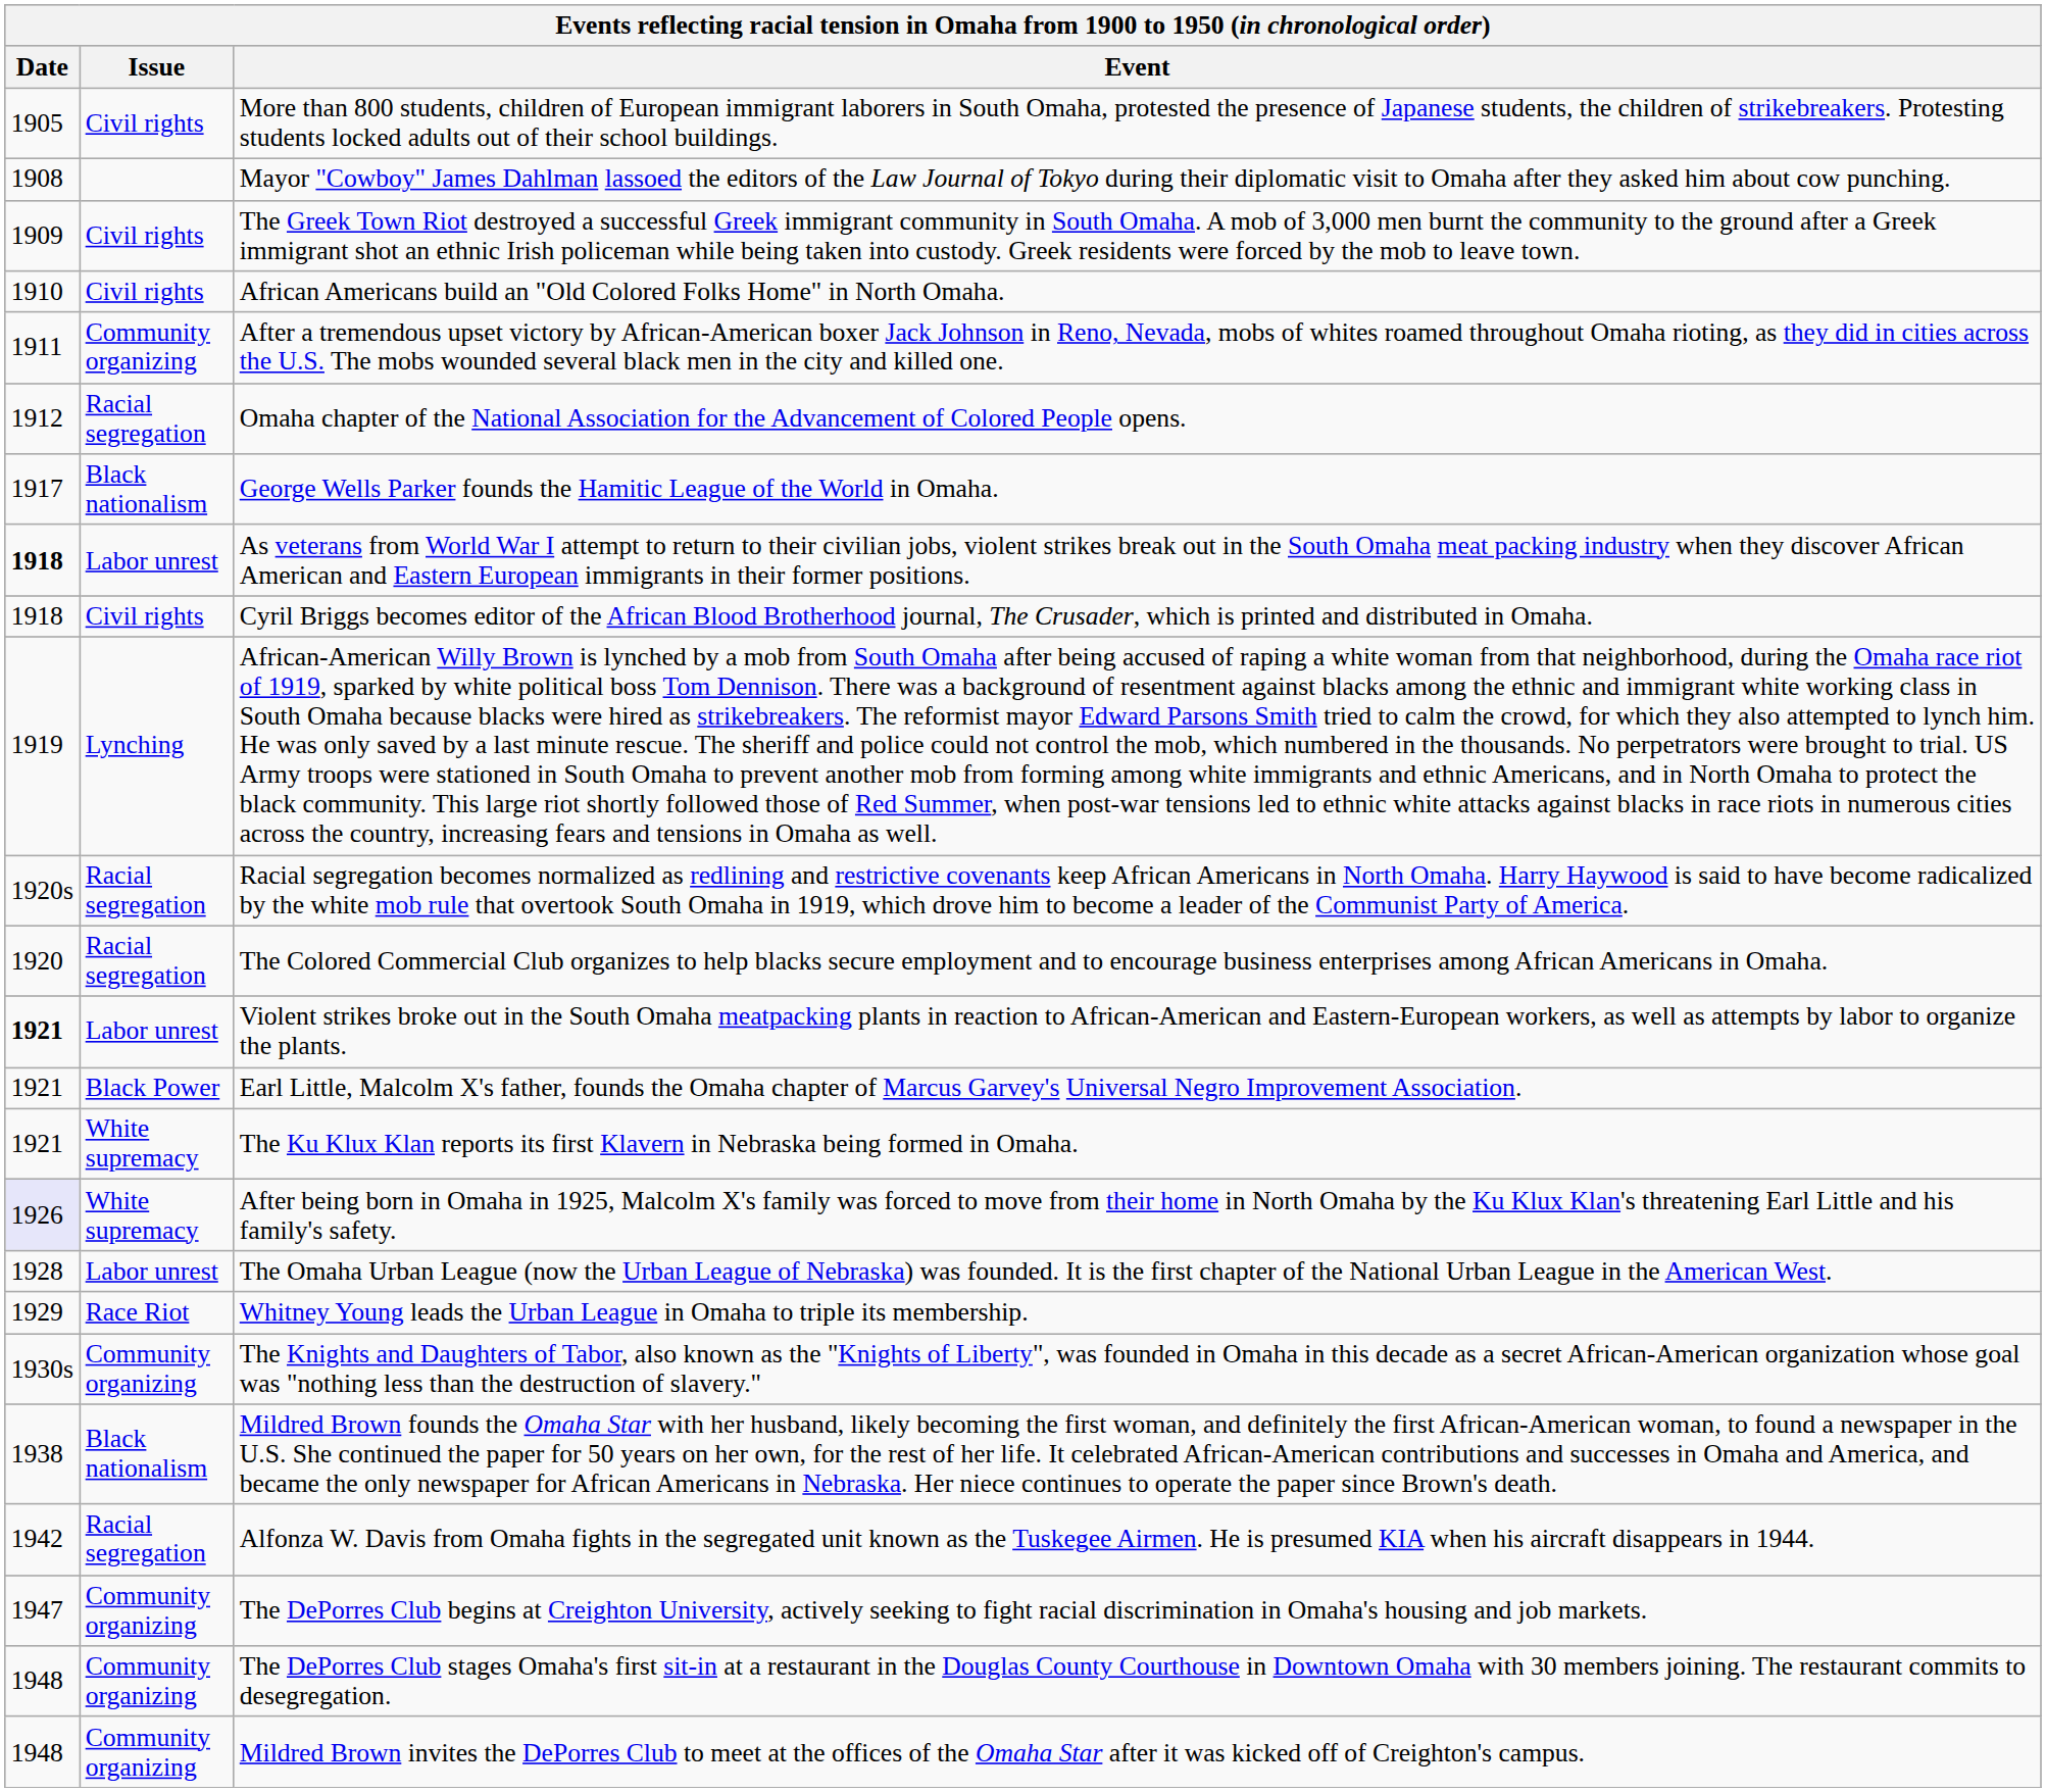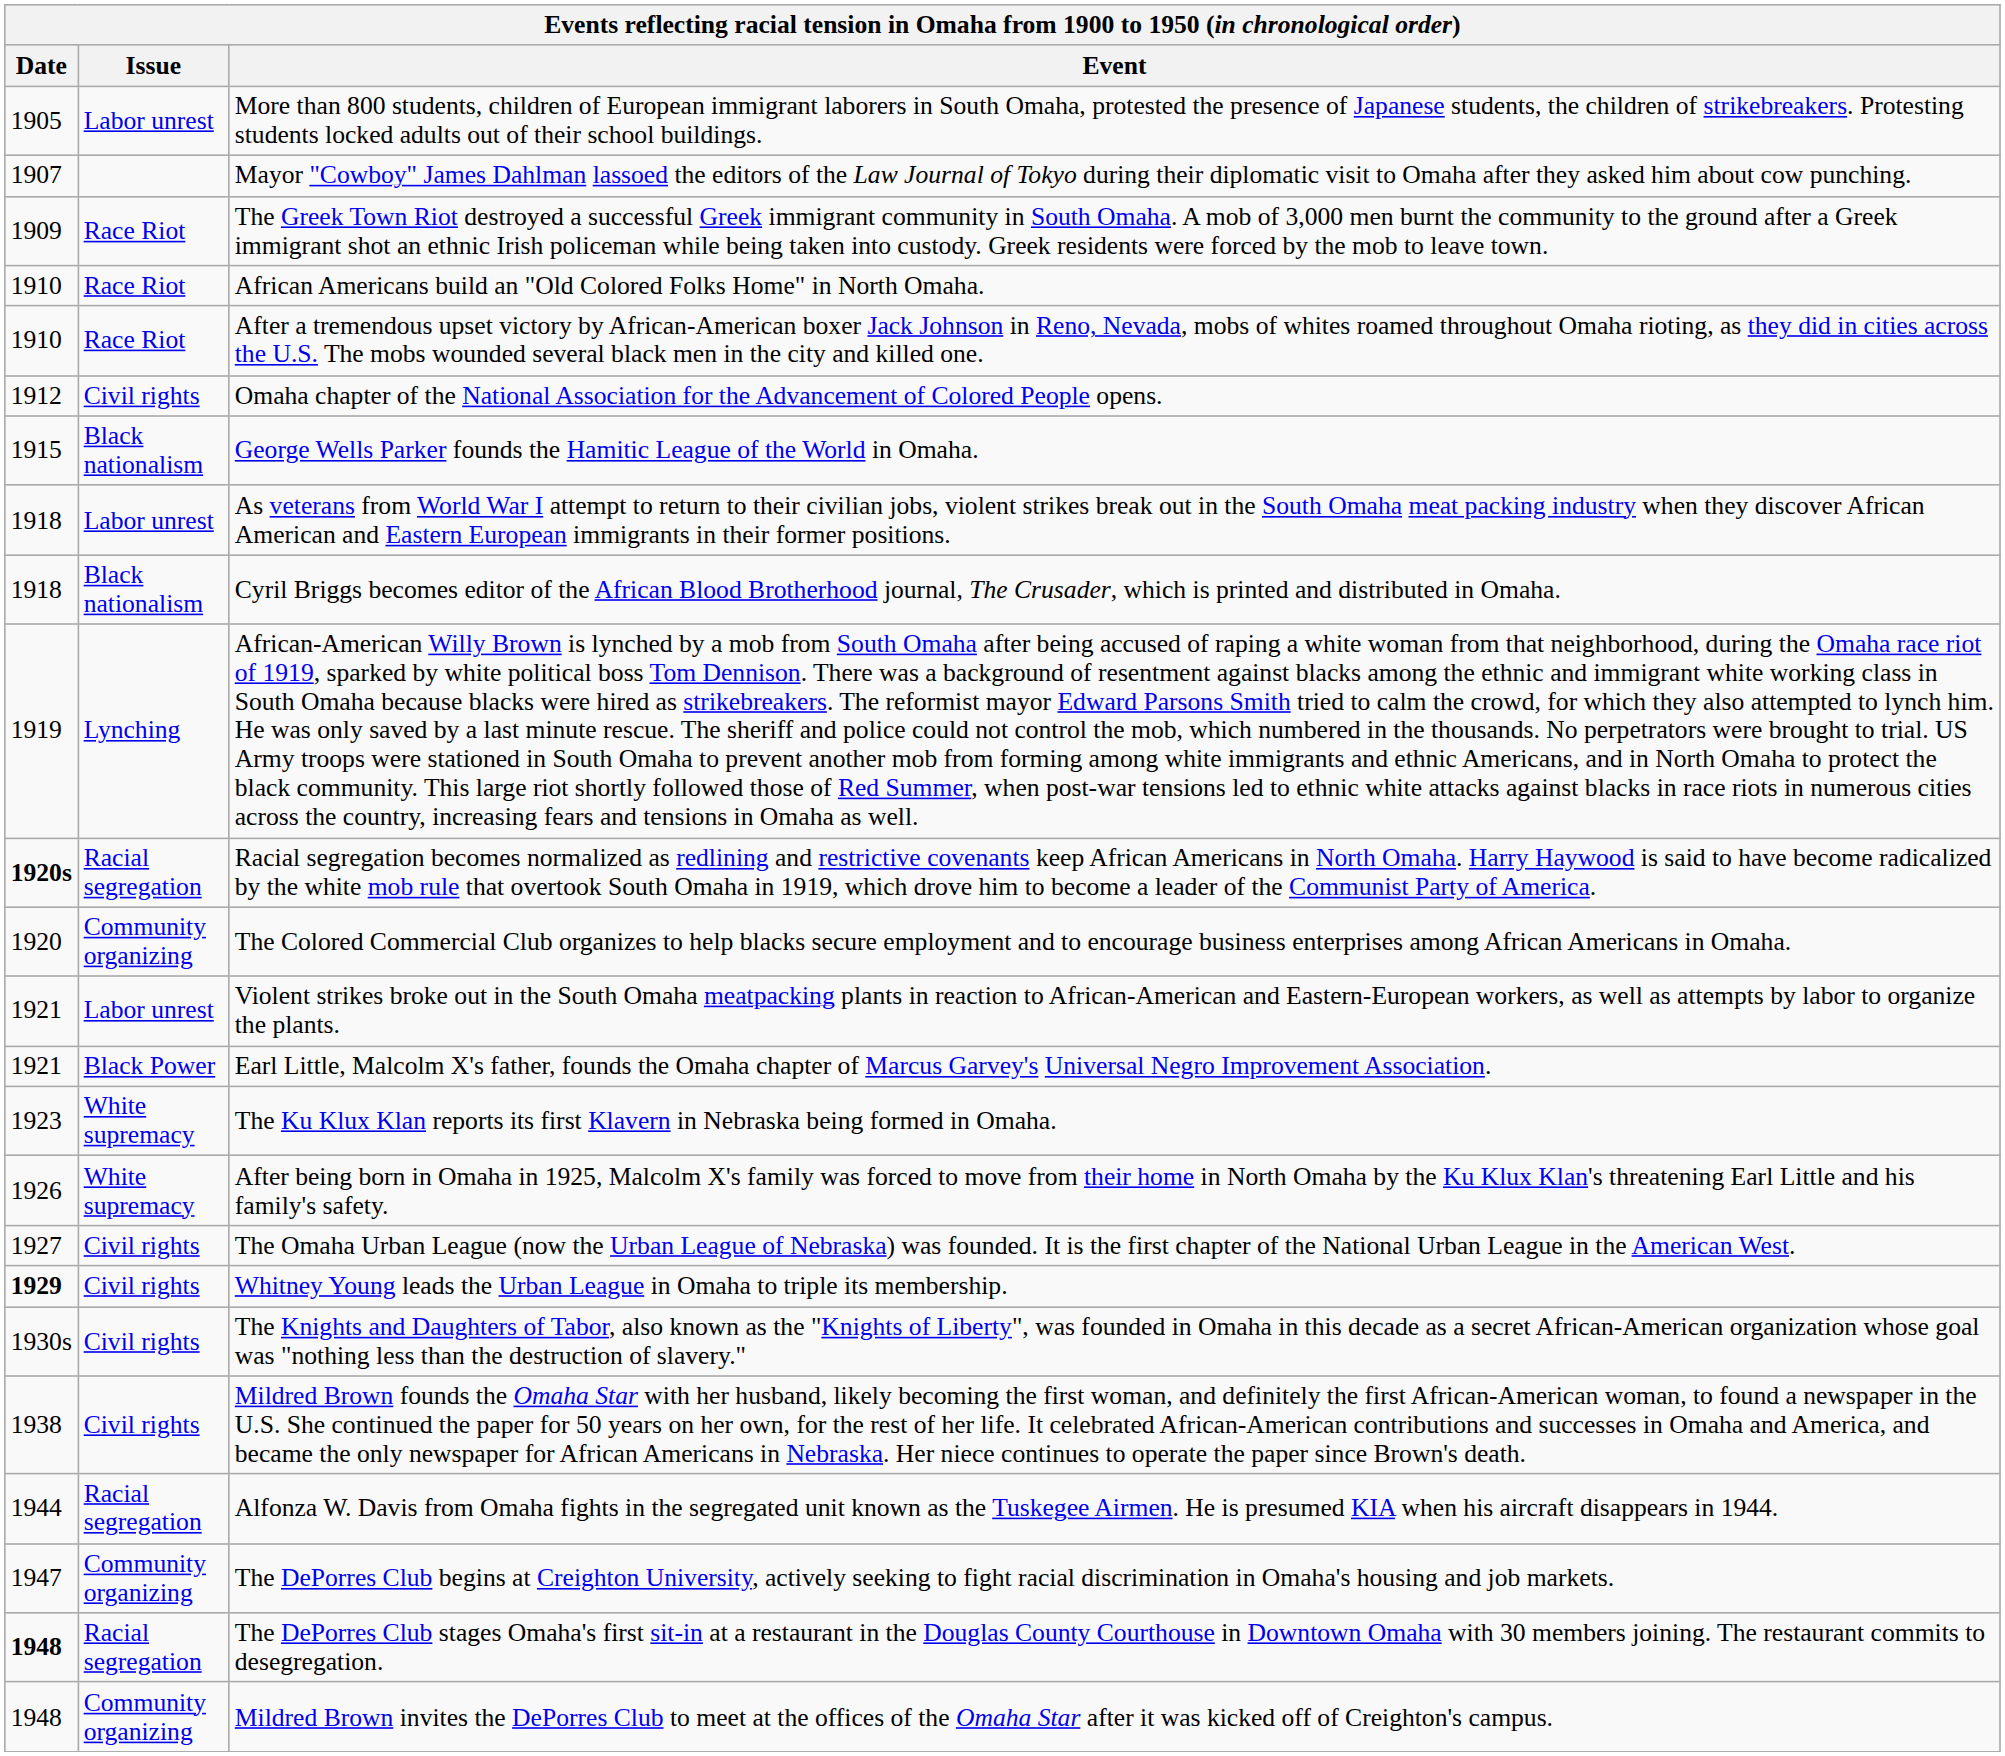row 3 | Issue: Civil rights -> Labor unrest
row 4 | Date: 1908 -> 1907
row 5 | Issue: Civil rights -> Race Riot
row 6 | Issue: Civil rights -> Race Riot
row 7 | Date: 1911 -> 1910
row 7 | Issue: Community organizing -> Race Riot
row 8 | Issue: Racial segregation -> Civil rights
row 9 | Date: 1917 -> 1915
row 10 | Date: bold -> normal
row 11 | Issue: Civil rights -> Black nationalism
row 13 | Date: normal -> bold
row 14 | Issue: Racial segregation -> Community organizing
row 15 | Date: bold -> normal
row 17 | Date: 1921 -> 1923
row 18 | Date: lavender background -> no background
row 19 | Date: 1928 -> 1927
row 19 | Issue: Labor unrest -> Civil rights
row 20 | Date: normal -> bold
row 20 | Issue: Race Riot -> Civil rights
row 21 | Issue: Community organizing -> Civil rights
row 22 | Issue: Black nationalism -> Civil rights
row 23 | Date: 1942 -> 1944
row 25 | Date: normal -> bold
row 25 | Issue: Community organizing -> Racial segregation
